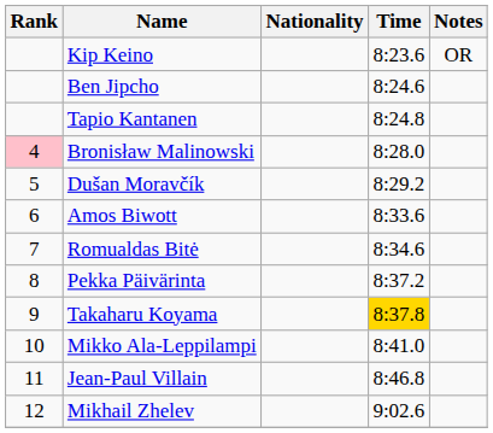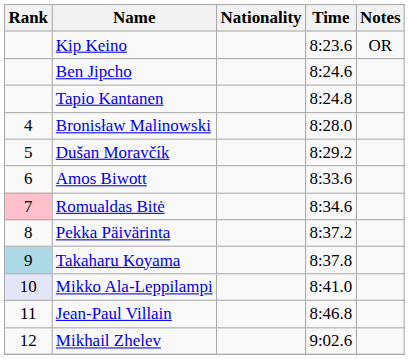Bronisław Malinowski | Rank: pink background -> no background
Romualdas Bitė | Rank: no background -> pink background
Takaharu Koyama | Rank: no background -> lightblue background
Takaharu Koyama | Time: gold background -> no background
Mikko Ala-Leppilampi | Rank: no background -> lavender background
